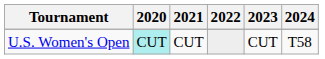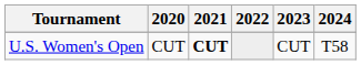U.S. Women's Open | 2020: paleturquoise background -> no background
U.S. Women's Open | 2021: normal -> bold
